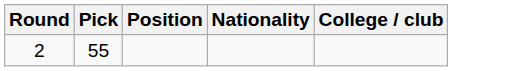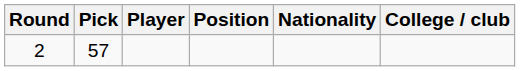+ column: Player
2 | Pick: 55 -> 57
